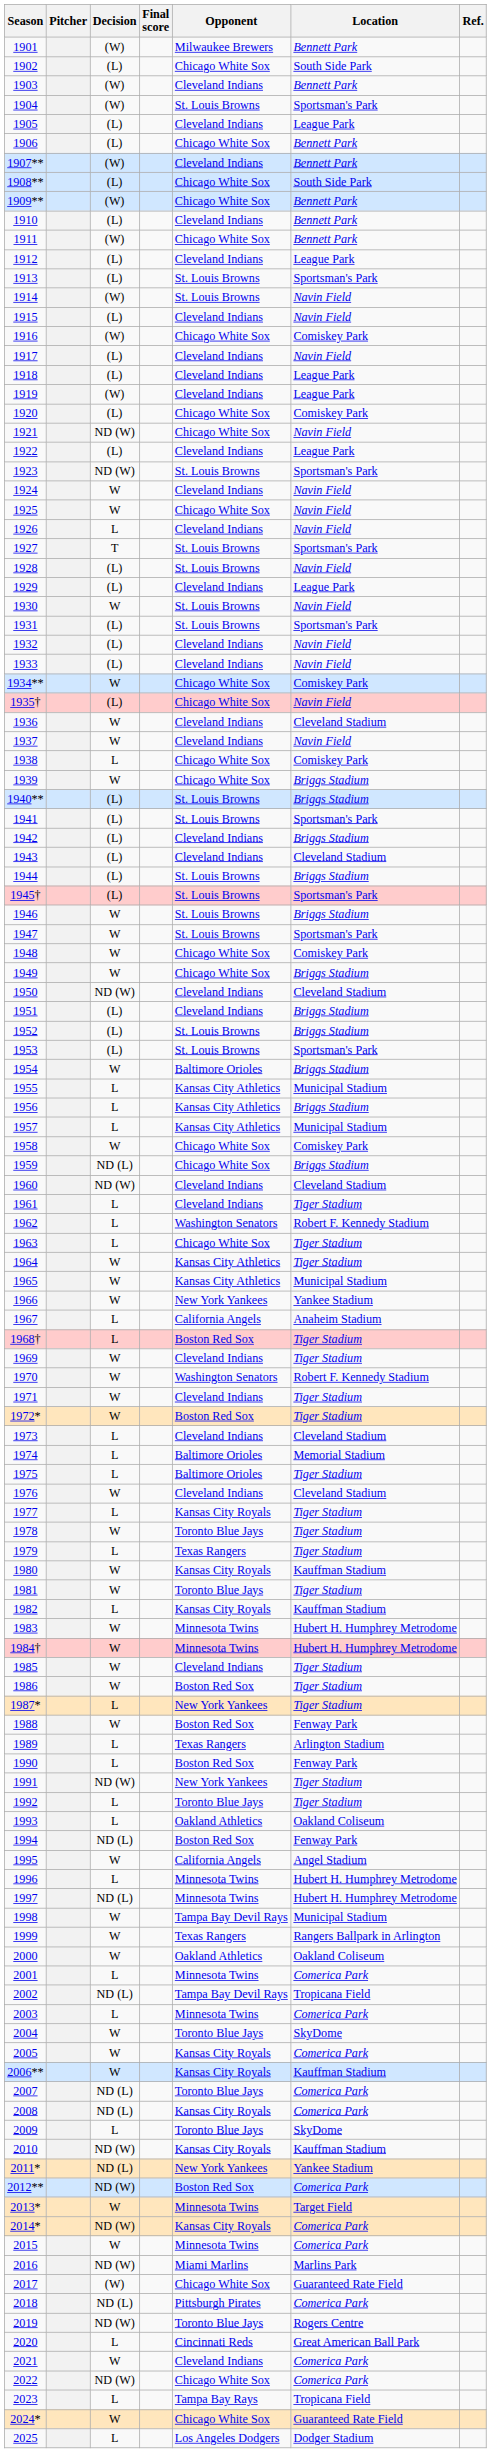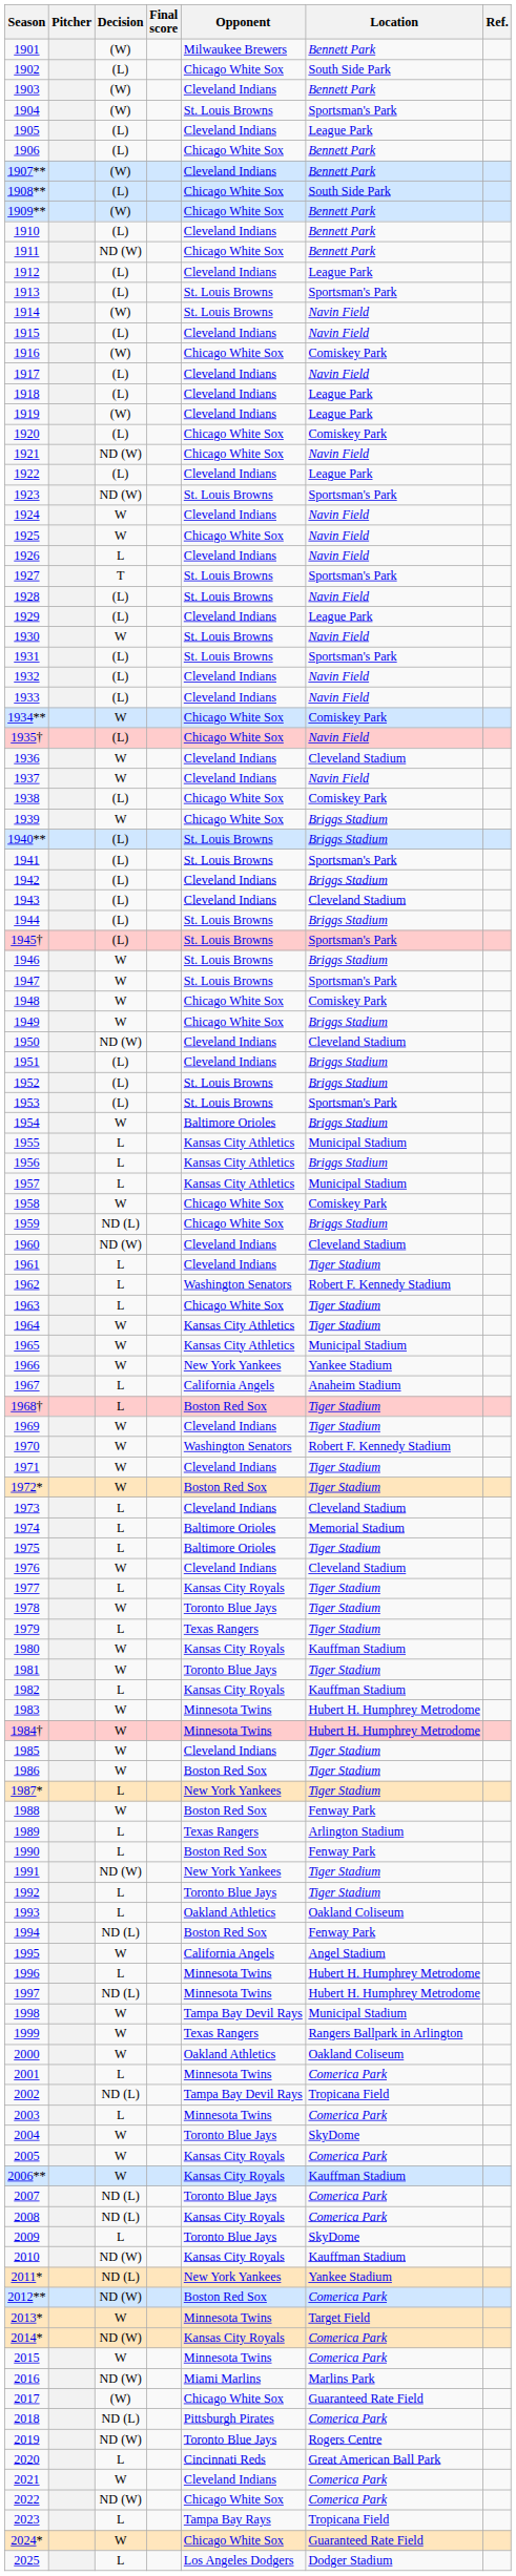1911 | Decision: (W) -> ND (W)
1938 | Decision: L -> (L)
